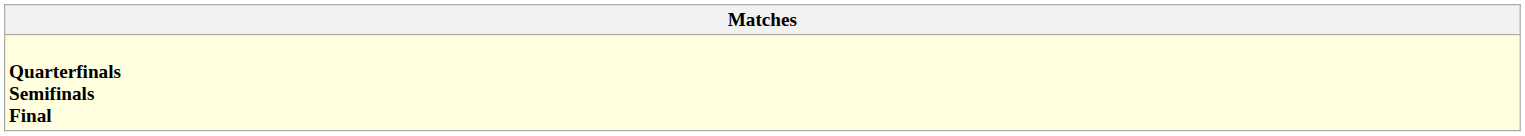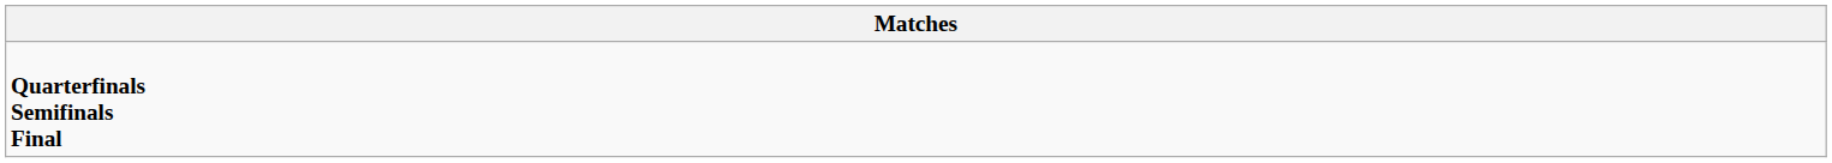row 2 | column 1: lightyellow background -> no background
